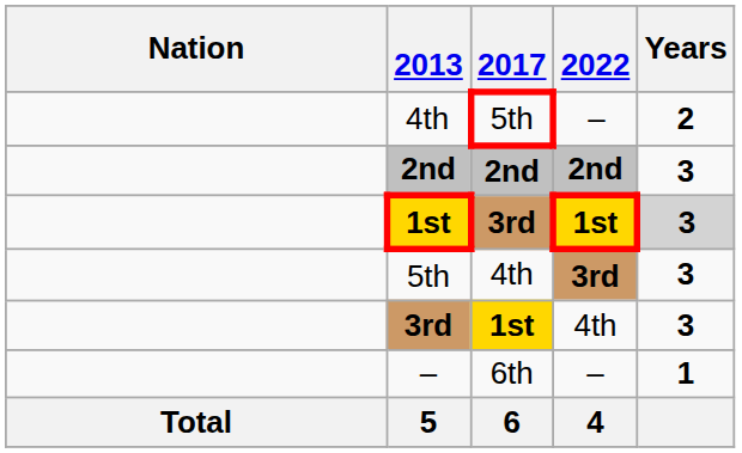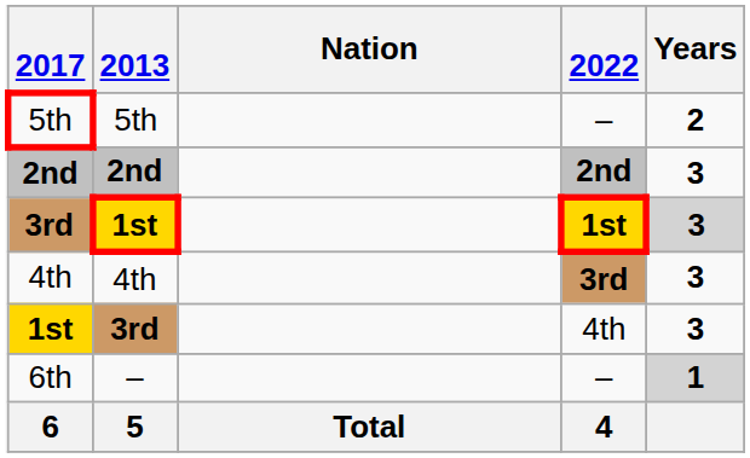columns swapped: Nation <-> 2017
row 2 | 2013: 4th -> 5th
row 5 | 2013: 5th -> 4th
row 7 | Years: no background -> lightgrey background
